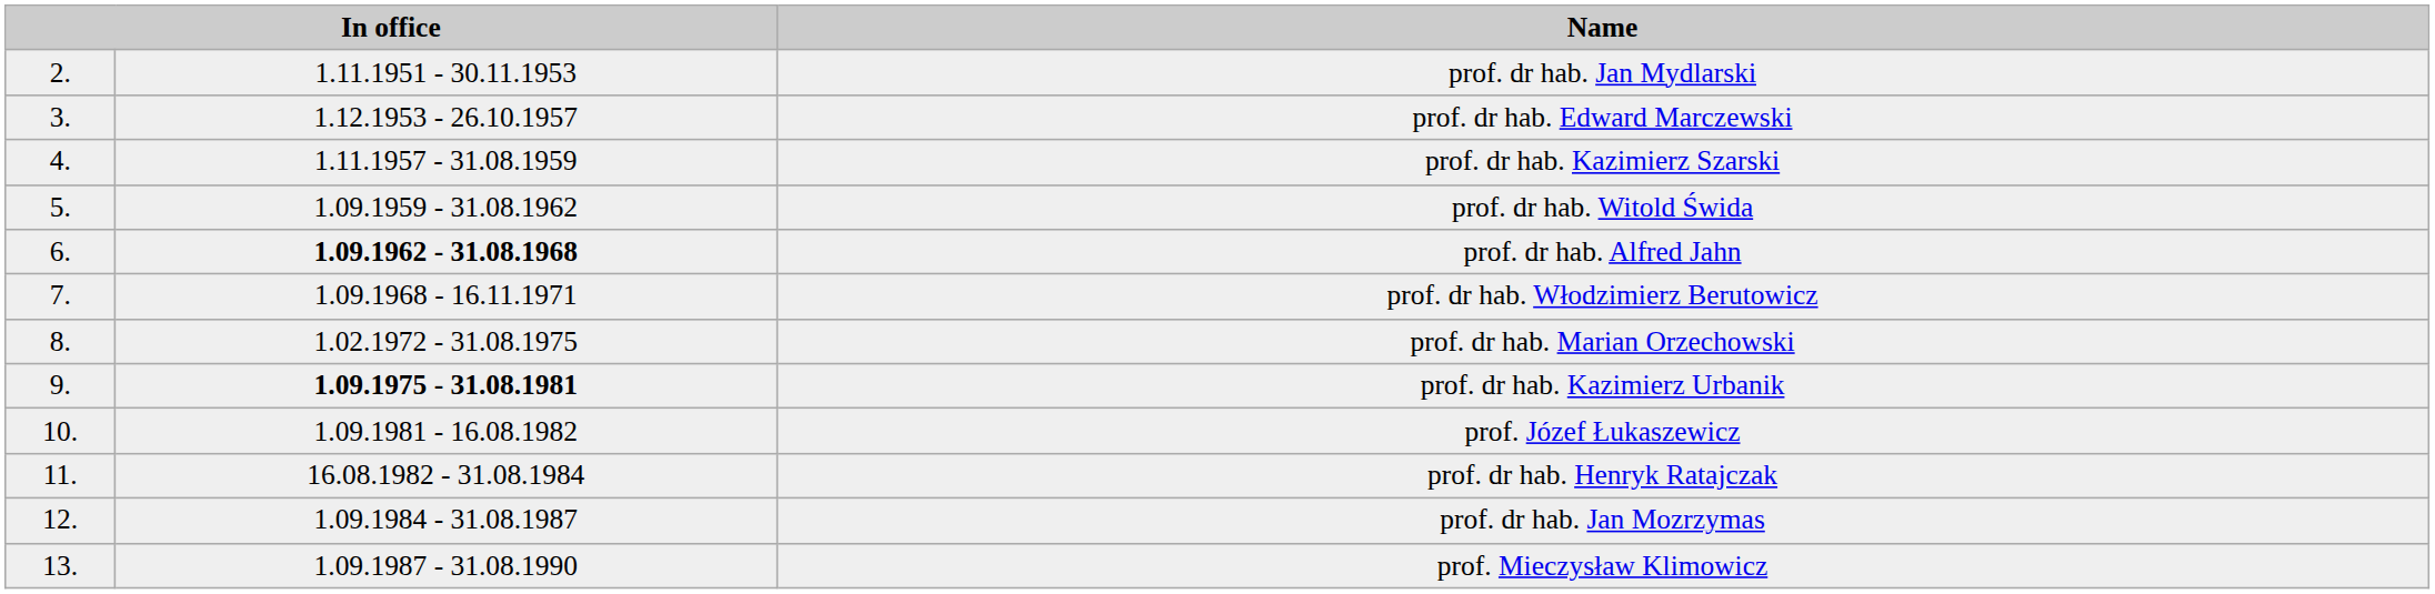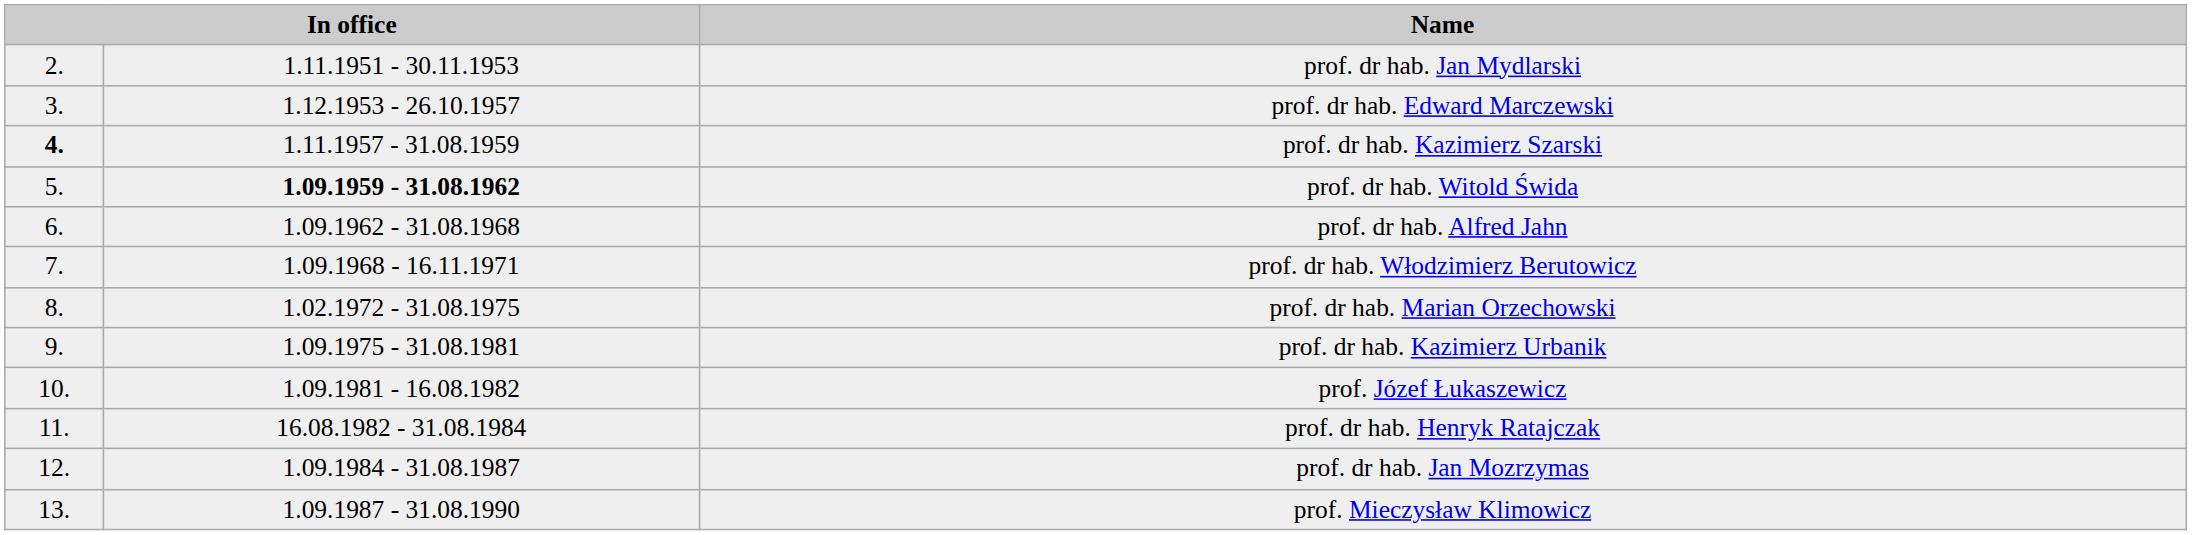prof. dr hab. Kazimierz Szarski | column 1: normal -> bold
prof. dr hab. Witold Świda | column 2: normal -> bold
prof. dr hab. Alfred Jahn | column 2: bold -> normal
prof. dr hab. Kazimierz Urbanik | column 2: bold -> normal
